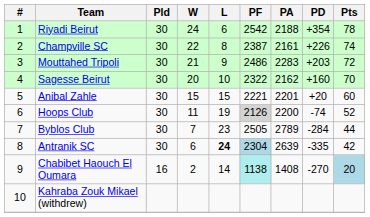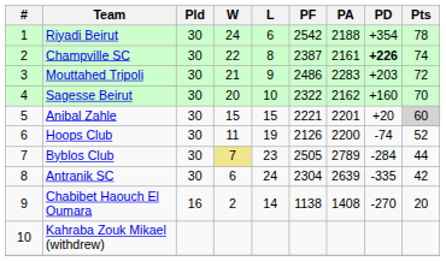Champville SC | PD: normal -> bold
Anibal Zahle | Pts: no background -> lightgrey background
Hoops Club | PF: lightgrey background -> no background
Byblos Club | W: no background -> khaki background
Antranik SC | L: bold -> normal
Antranik SC | PF: lightblue background -> no background
Chabibet Haouch El Oumara | PF: paleturquoise background -> no background
Chabibet Haouch El Oumara | Pts: lightblue background -> no background
